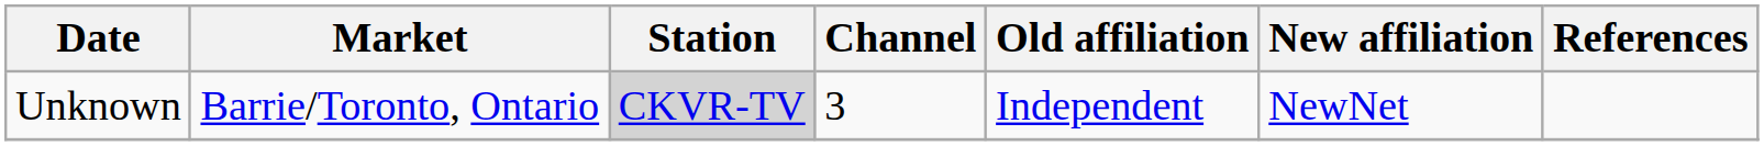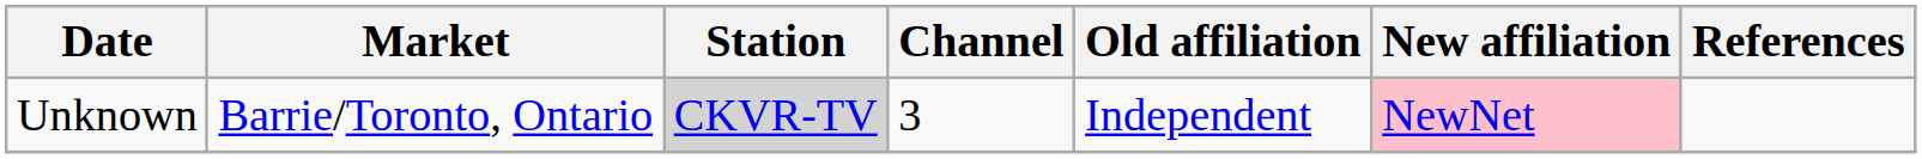Unknown | New affiliation: no background -> pink background
